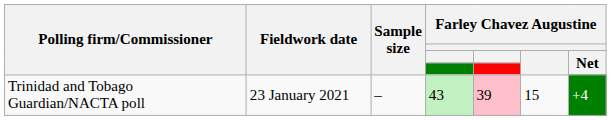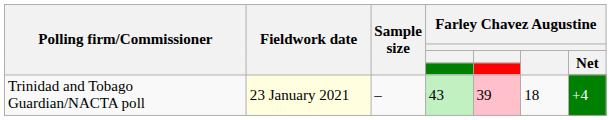Trinidad and Tobago Guardian/NACTA poll | Fieldwork date: no background -> lightyellow background
Trinidad and Tobago Guardian/NACTA poll | column 6: 15 -> 18
